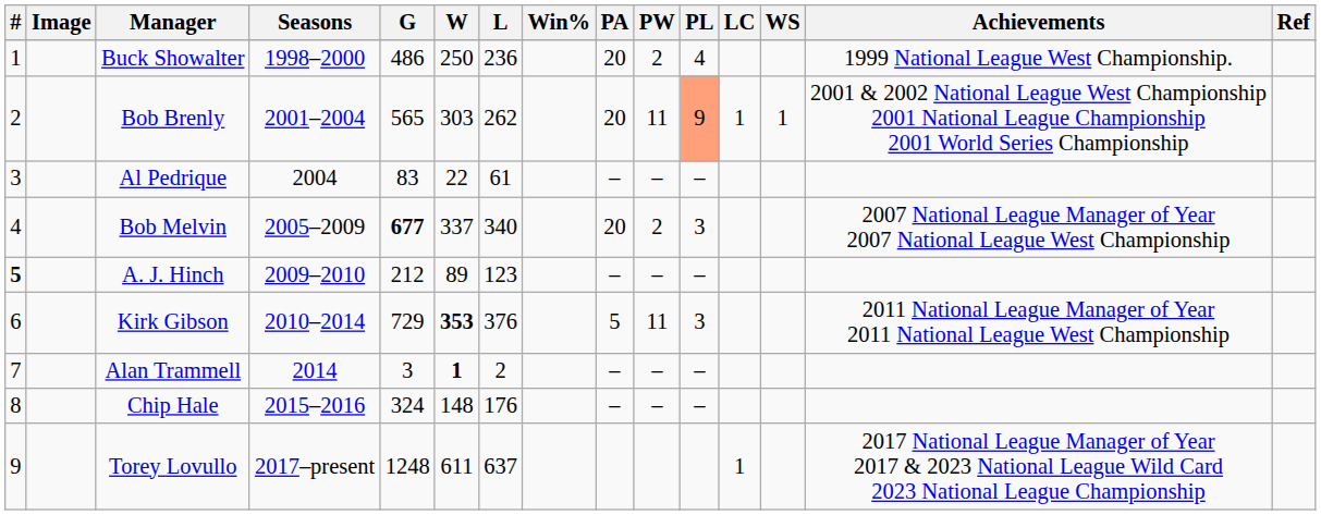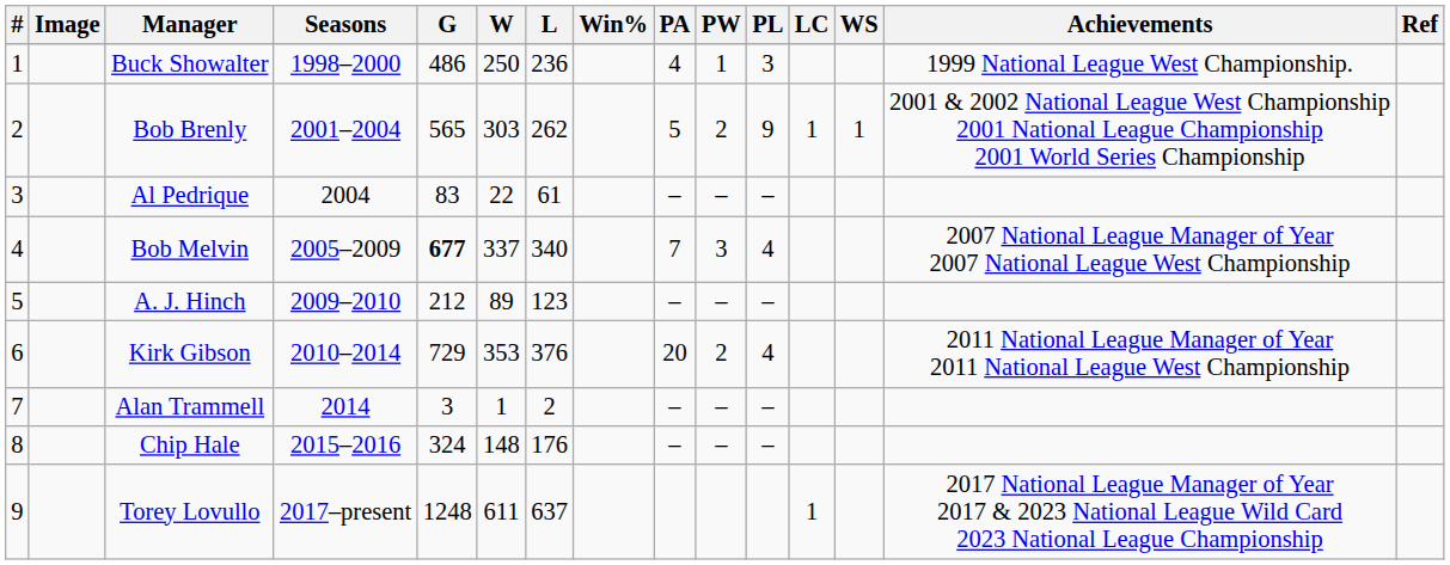Buck Showalter | PA: 20 -> 4
Buck Showalter | PW: 2 -> 1
Buck Showalter | PL: 4 -> 3
Bob Brenly | PA: 20 -> 5
Bob Brenly | PW: 11 -> 2
Bob Brenly | PL: lightsalmon background -> no background
Bob Melvin | PA: 20 -> 7
Bob Melvin | PW: 2 -> 3
Bob Melvin | PL: 3 -> 4
A. J. Hinch | #: bold -> normal
Kirk Gibson | W: bold -> normal
Kirk Gibson | PA: 5 -> 20
Kirk Gibson | PW: 11 -> 2
Kirk Gibson | PL: 3 -> 4
Alan Trammell | W: bold -> normal
